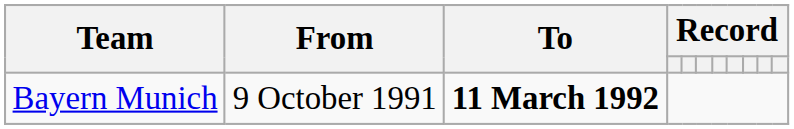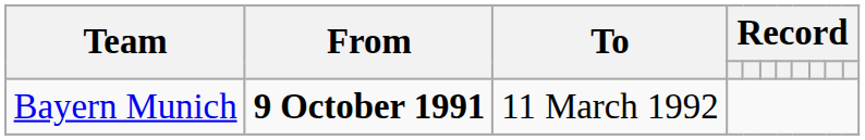Bayern Munich | From: normal -> bold
Bayern Munich | To: bold -> normal
